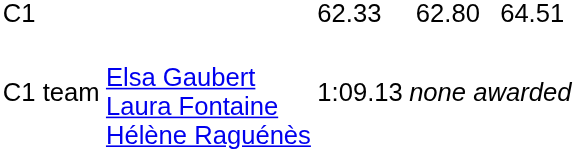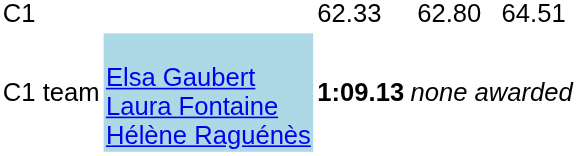C1 team | column 2: no background -> lightblue background
C1 team | column 3: normal -> bold
